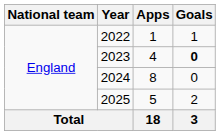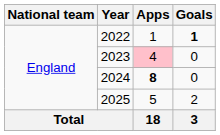2022 | Goals: normal -> bold
2023 | Apps: no background -> pink background
2023 | Goals: bold -> normal
2024 | Apps: normal -> bold
